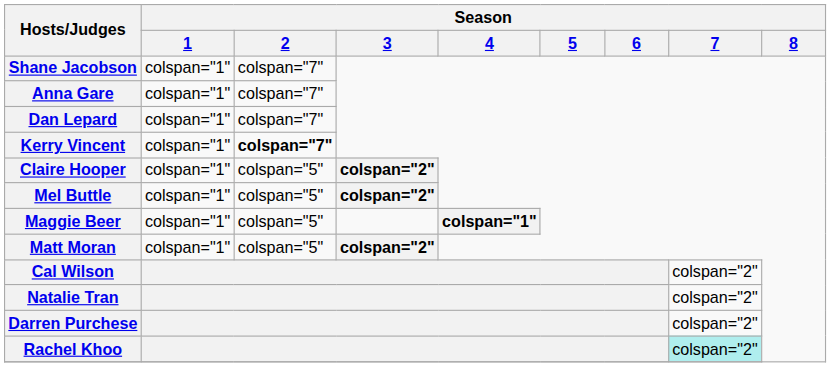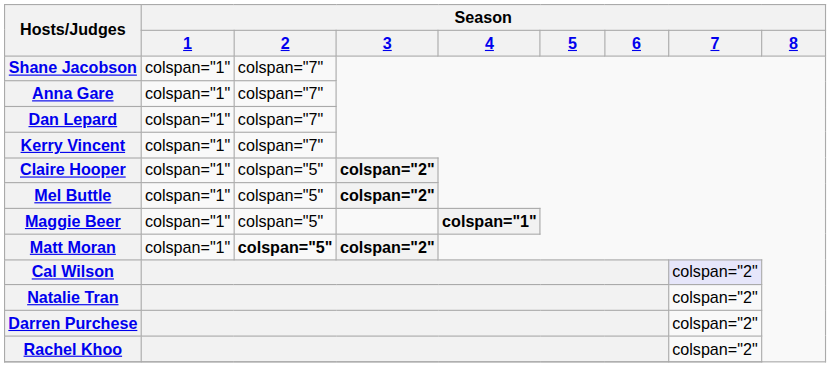Kerry Vincent | Season / 2: bold -> normal
Matt Moran | Season / 2: normal -> bold
Cal Wilson | Season / 7: no background -> lavender background
Rachel Khoo | Season / 7: paleturquoise background -> no background
